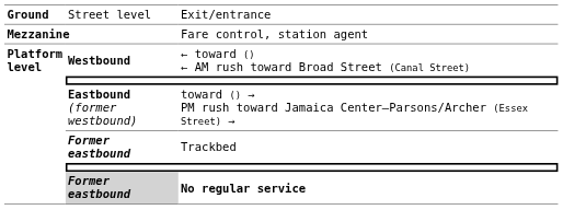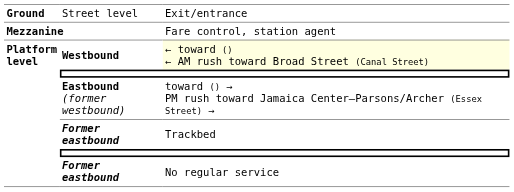← toward () ← AM rush toward Broad Street (Canal Street) | column 3: no background -> lightyellow background
No regular service | column 2: lightgrey background -> no background
No regular service | column 3: bold -> normal
